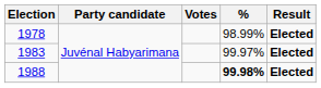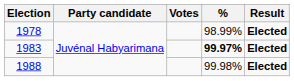1983 | %: normal -> bold
1988 | %: bold -> normal
